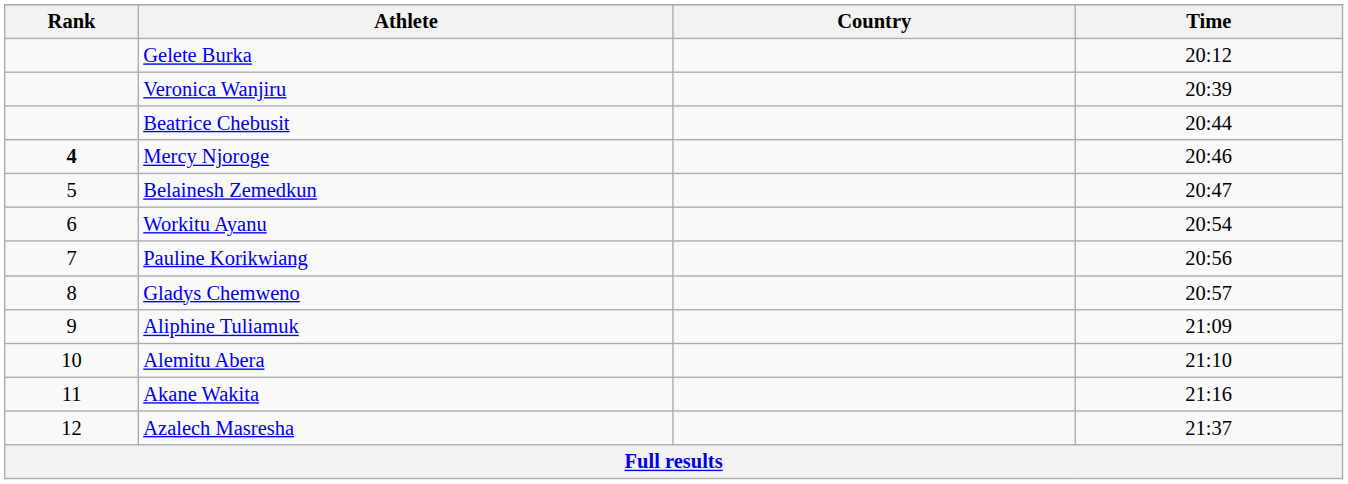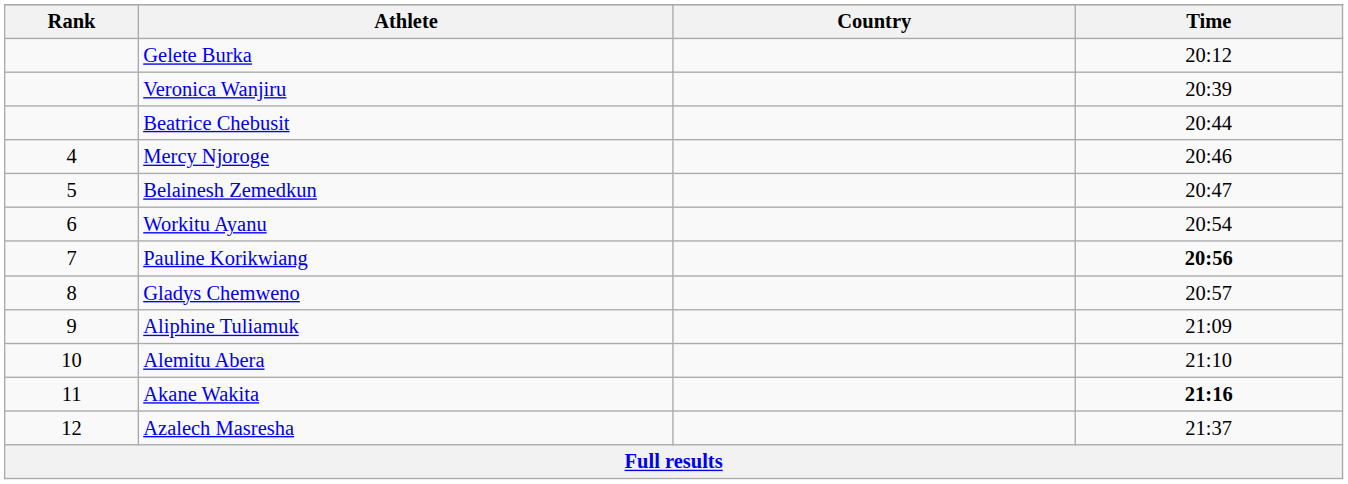Mercy Njoroge | Rank: bold -> normal
Pauline Korikwiang | Time: normal -> bold
Akane Wakita | Time: normal -> bold
